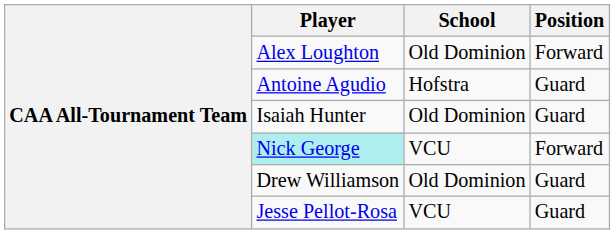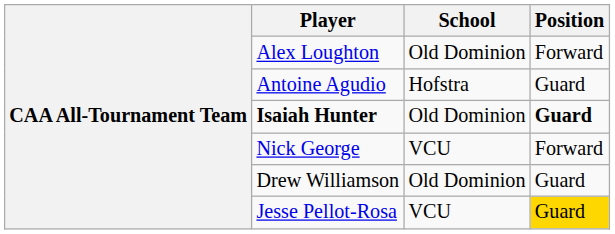row 4 | Player: normal -> bold
row 4 | Position: normal -> bold
row 5 | Player: paleturquoise background -> no background
row 7 | Position: no background -> gold background
